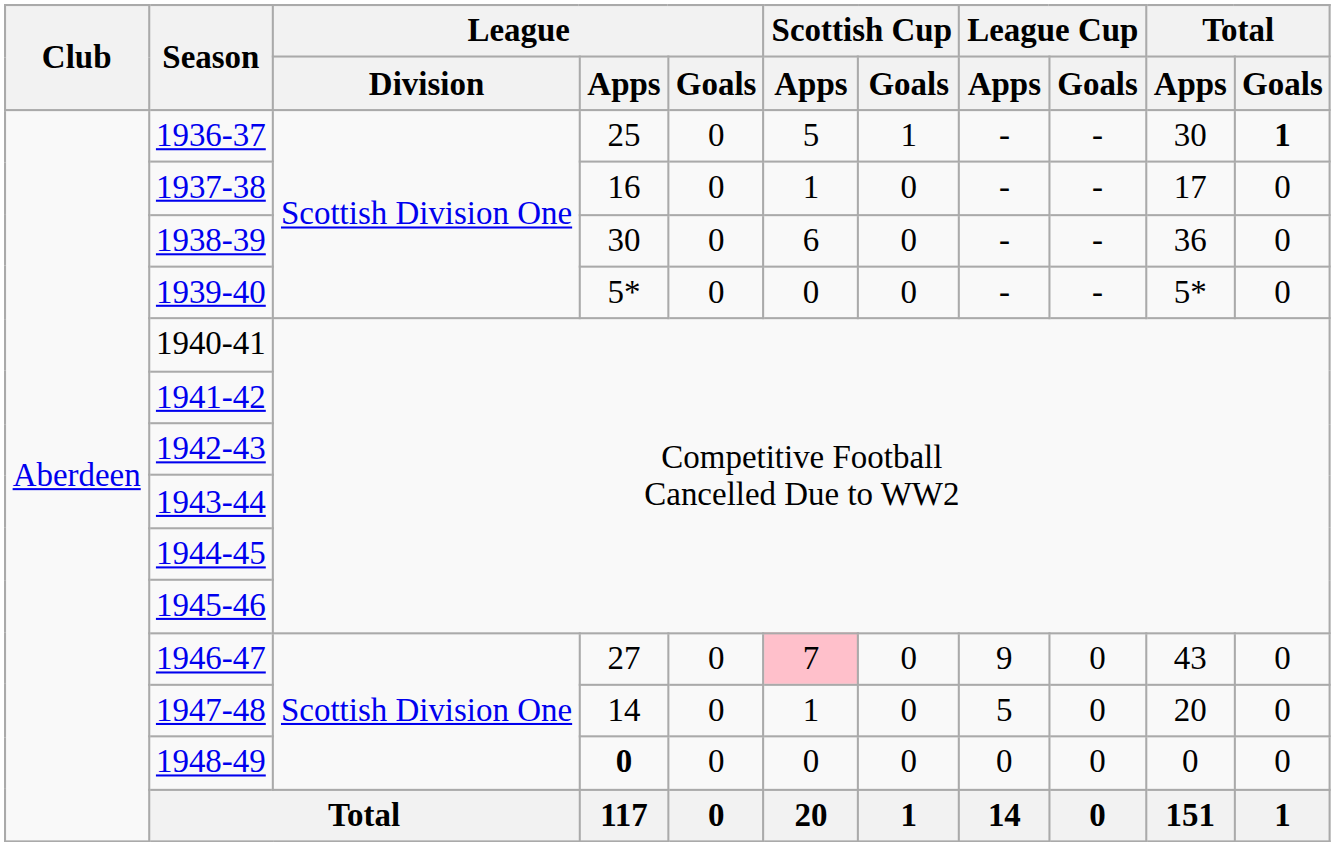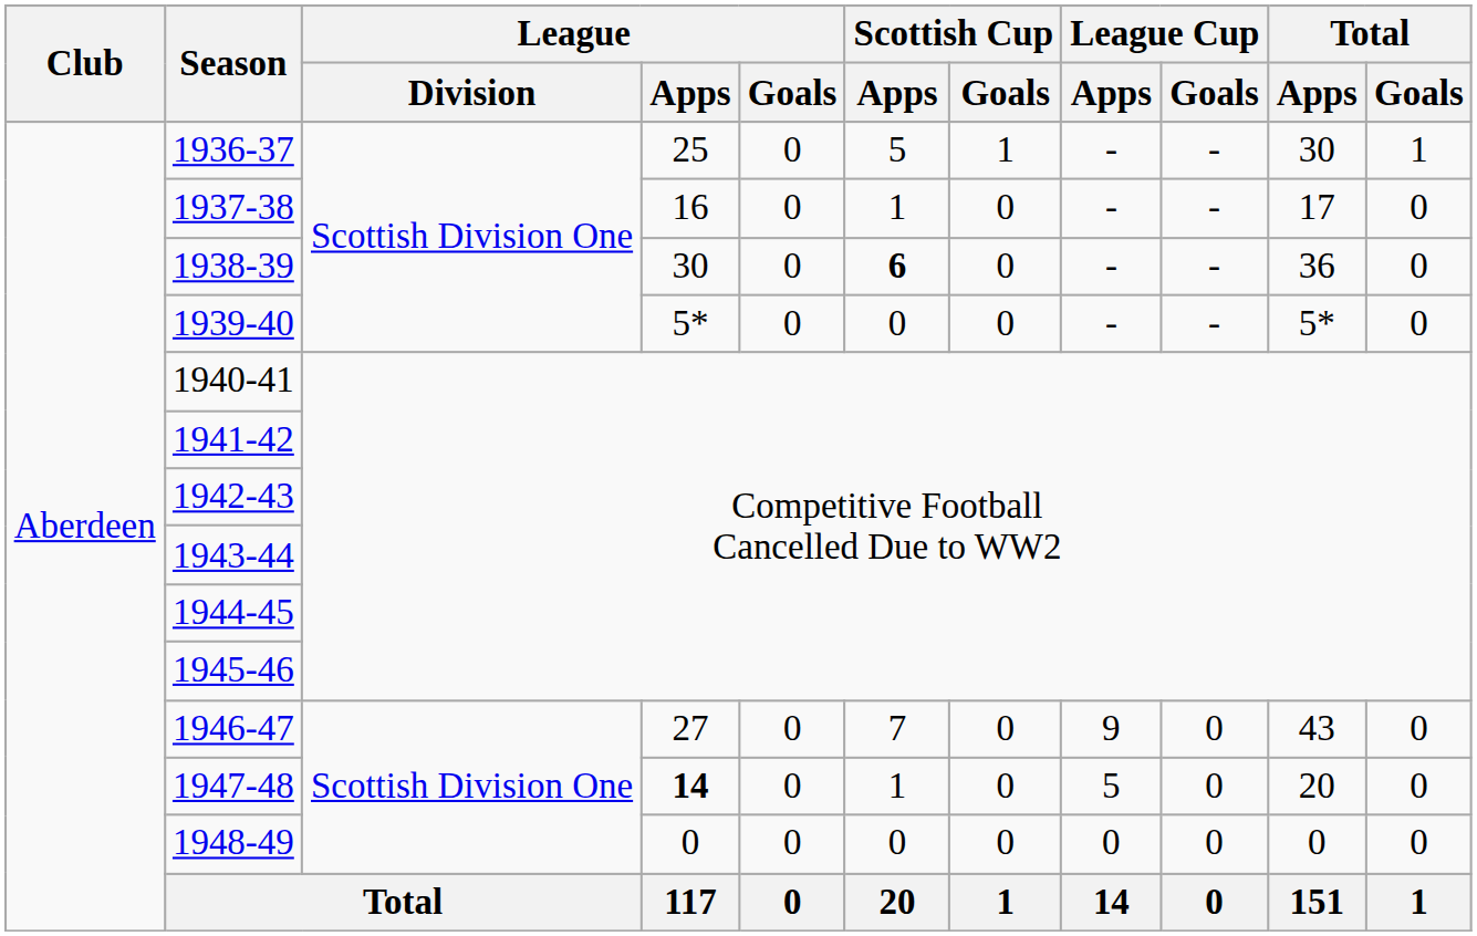1936-37 | Total / Goals: bold -> normal
1938-39 | Scottish Cup / Apps: normal -> bold
1946-47 | Scottish Cup / Apps: pink background -> no background
1947-48 | League / Apps: normal -> bold
1948-49 | League / Apps: bold -> normal
